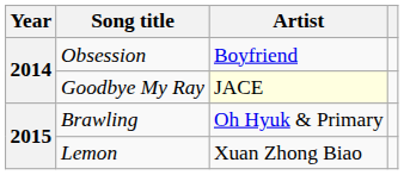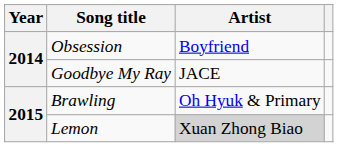Goodbye My Ray | Artist: lightyellow background -> no background
Lemon | Artist: no background -> lightgrey background
